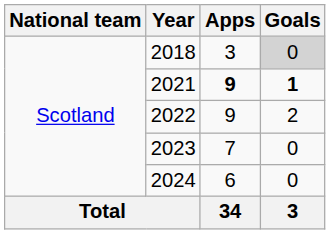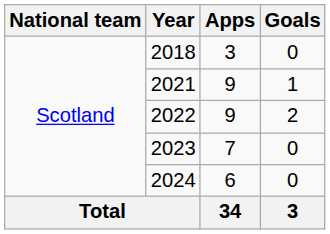2018 | Goals: lightgrey background -> no background
2021 | Apps: bold -> normal
2021 | Goals: bold -> normal
